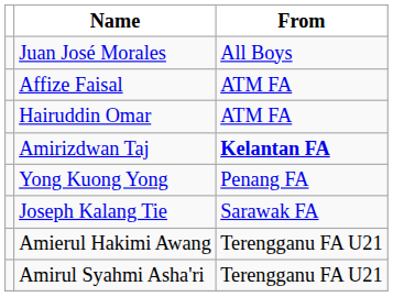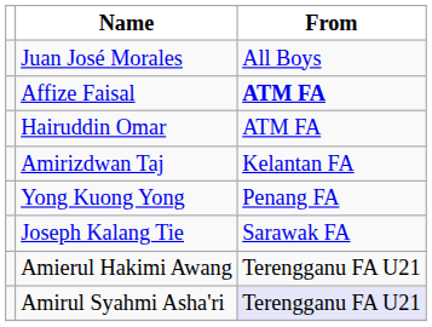Affize Faisal | From: normal -> bold
Amirizdwan Taj | From: bold -> normal
Amirul Syahmi Asha'ri | From: no background -> lavender background
